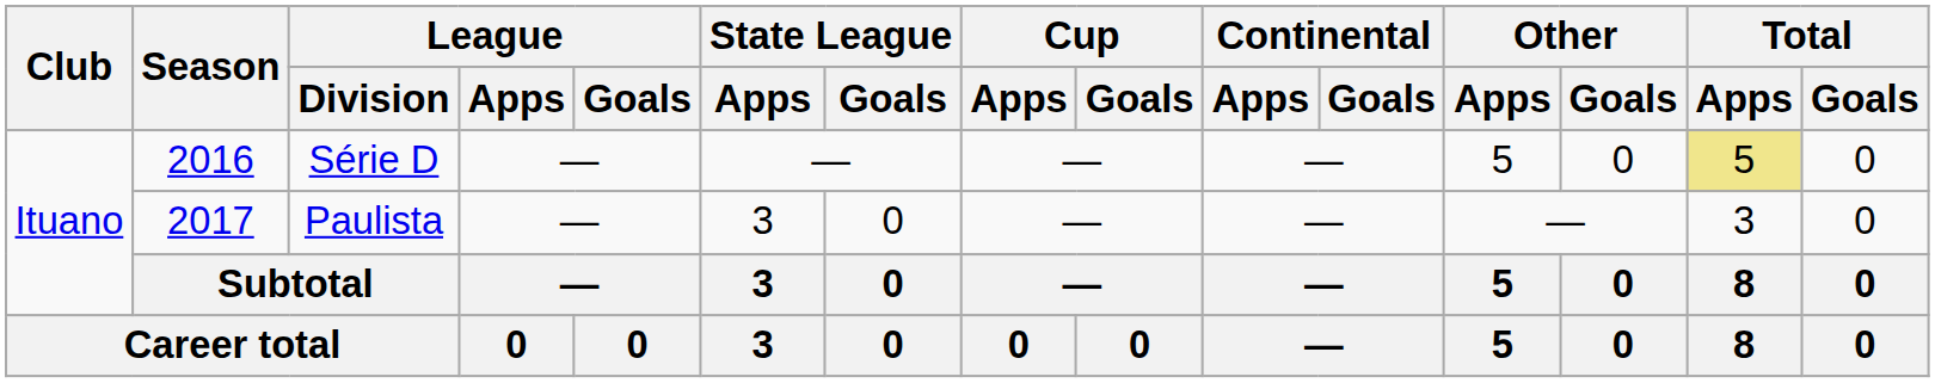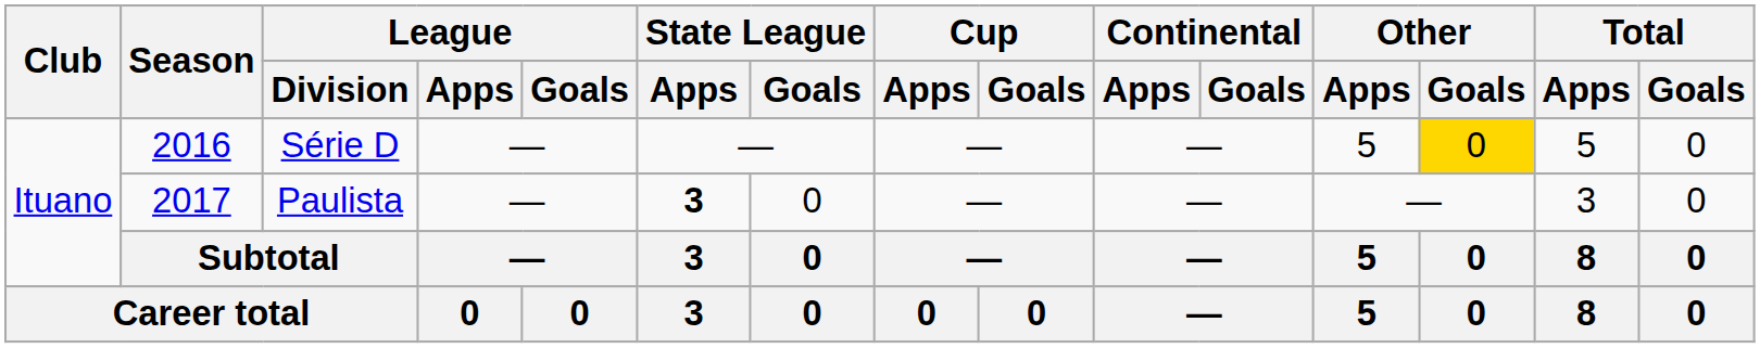Série D | Other / Goals: no background -> gold background
Série D | Total / Apps: khaki background -> no background
Paulista | State League / Apps: normal -> bold
